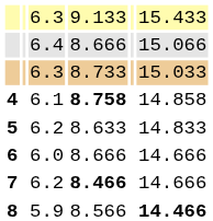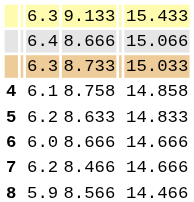4 | column 3: bold -> normal
7 | column 3: bold -> normal
8 | column 4: bold -> normal
